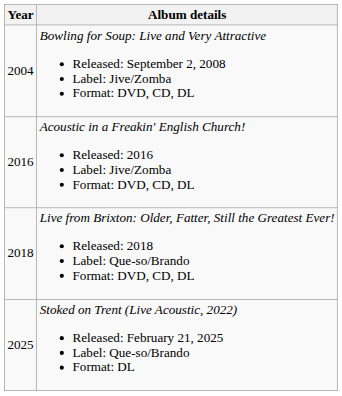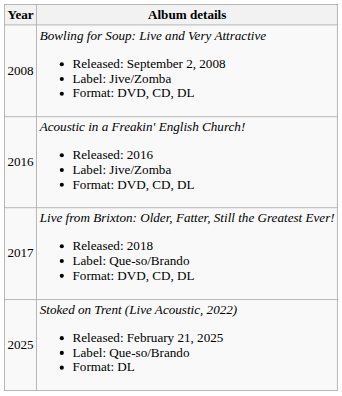row 2 | Year: 2004 -> 2008
row 4 | Year: 2018 -> 2017
